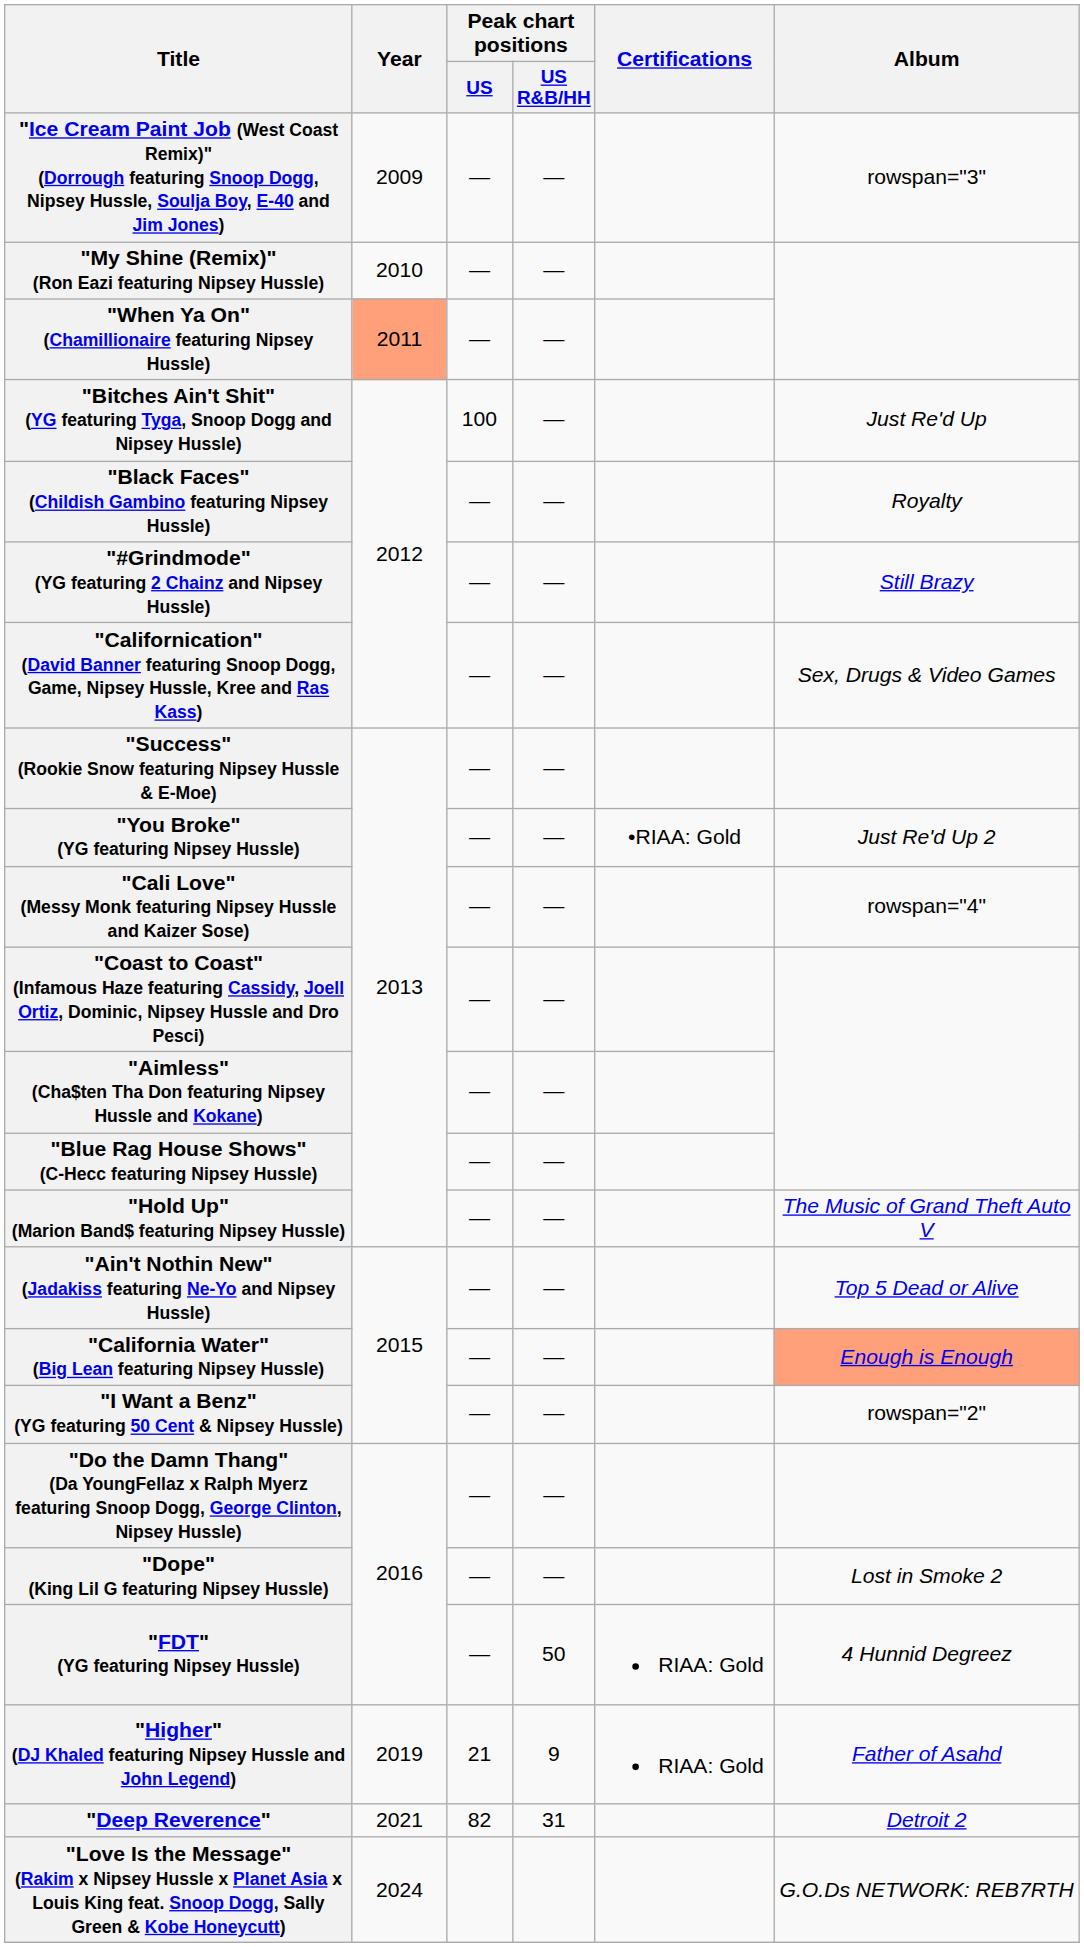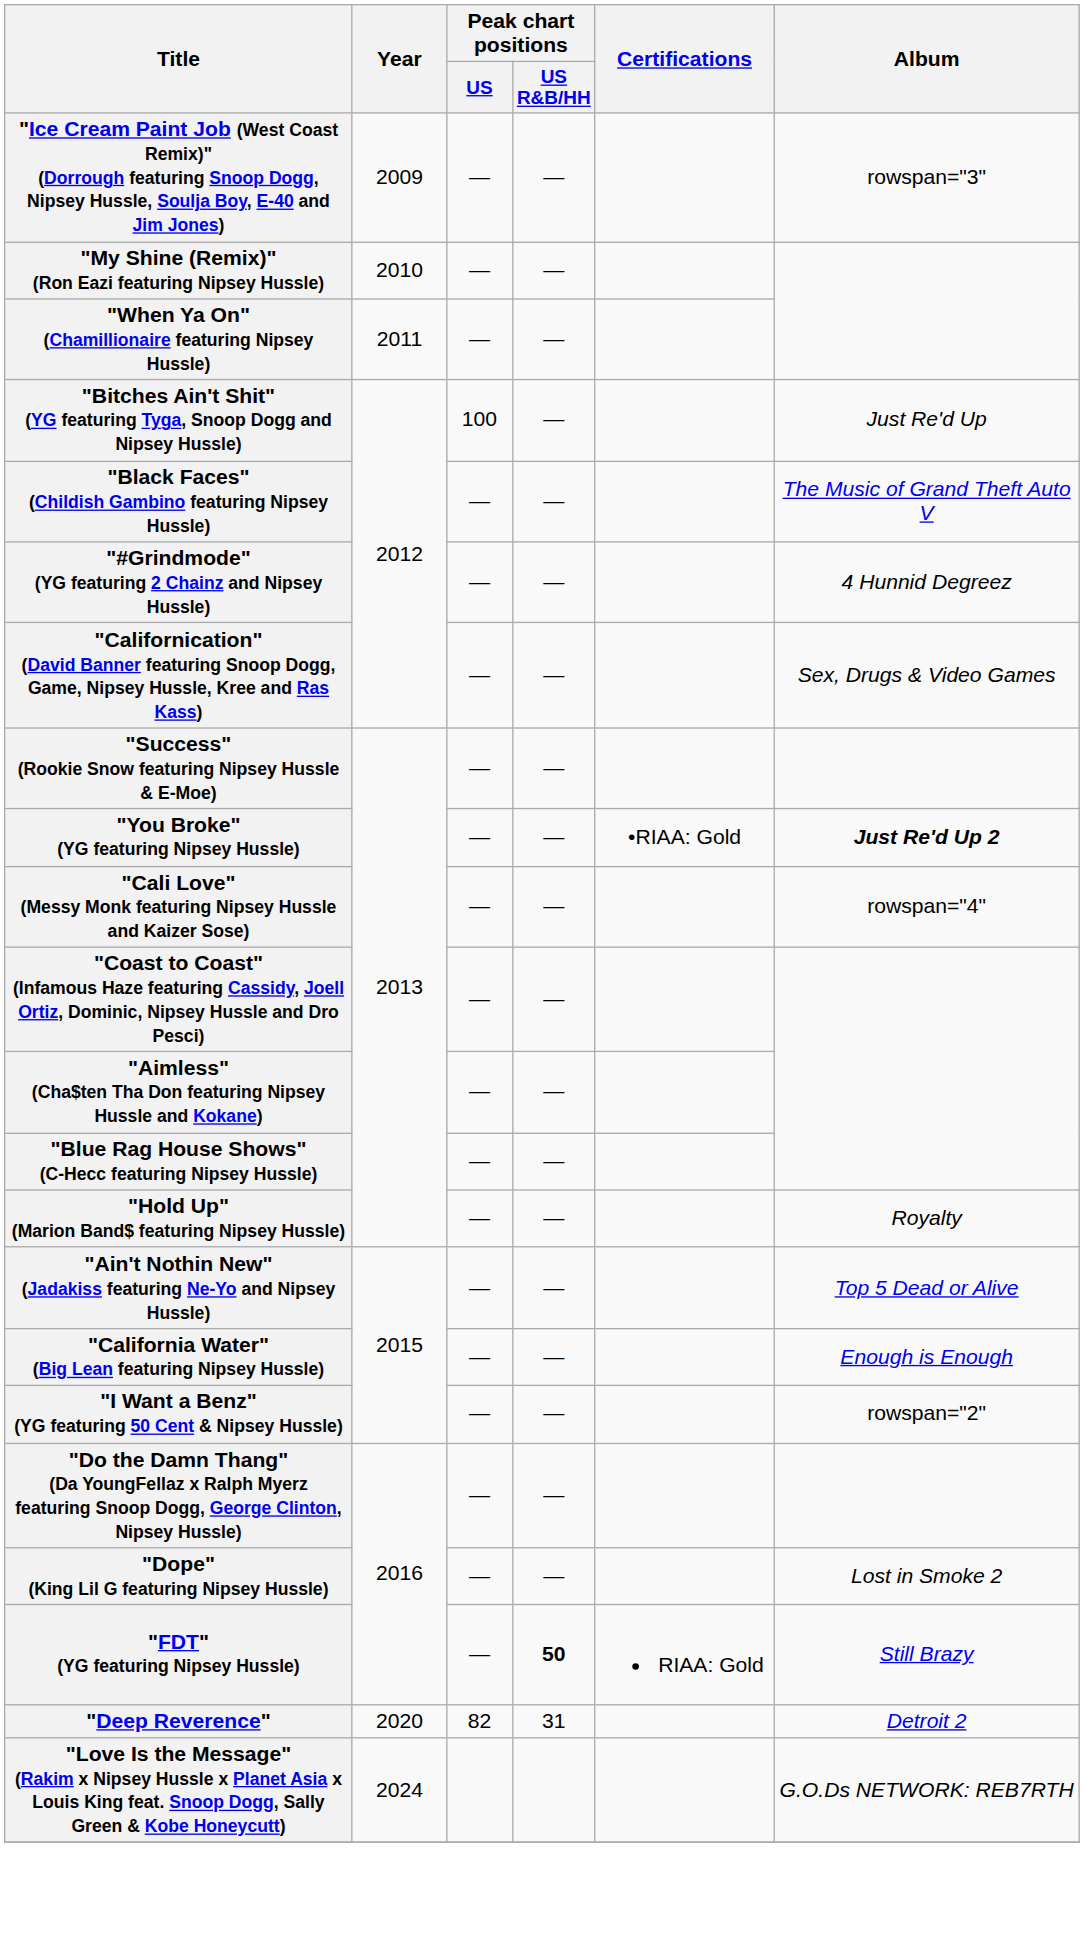"When Ya On" (Chamillionaire featuring Nipsey Hussle) | Year: lightsalmon background -> no background
"Black Faces" (Childish Gambino featuring Nipsey Hussle) | Album: Royalty -> The Music of Grand Theft Auto V
"#Grindmode" (YG featuring 2 Chainz and Nipsey Hussle) | Album: Still Brazy -> 4 Hunnid Degreez
"You Broke" (YG featuring Nipsey Hussle) | Album: normal -> bold
"Hold Up" (Marion Band$ featuring Nipsey Hussle) | Album: The Music of Grand Theft Auto V -> Royalty
"California Water" (Big Lean featuring Nipsey Hussle) | Album: lightsalmon background -> no background
"FDT" (YG featuring Nipsey Hussle) | Peak chart positions / US R&B/HH: normal -> bold
"FDT" (YG featuring Nipsey Hussle) | Album: 4 Hunnid Degreez -> Still Brazy
- row: "Higher" (DJ Khaled featuring Nipsey Hussle and John Legend) | 2019 | 21 | 9 | RIAA: Gold | Father of Asahd
"Deep Reverence" | Year: 2021 -> 2020
